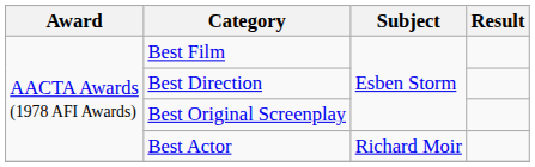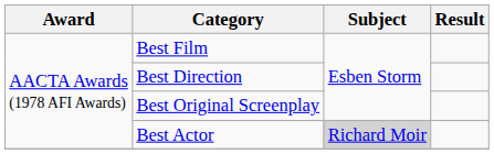Best Actor | Subject: no background -> lightgrey background
